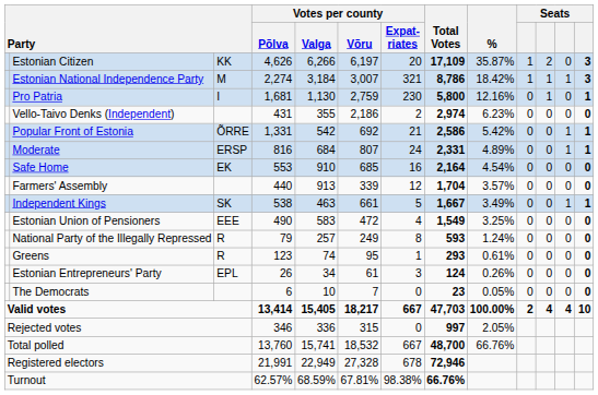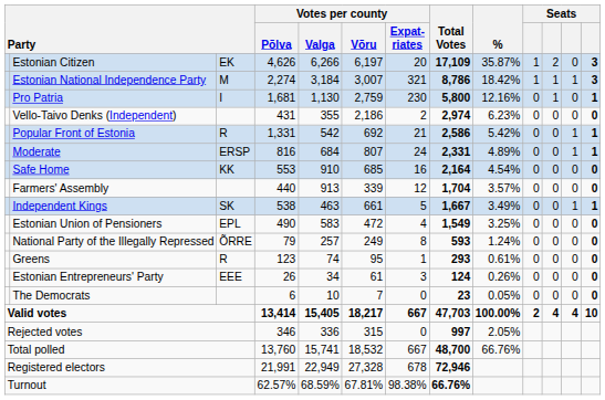Estonian Citizen | column 3: KK -> EK
Popular Front of Estonia | column 3: ÕRRE -> R
Safe Home | column 3: EK -> KK
Estonian Union of Pensioners | column 3: EEE -> EPL
National Party of the Illegally Repressed | column 3: R -> ÕRRE
Estonian Entrepreneurs' Party | column 3: EPL -> EEE
